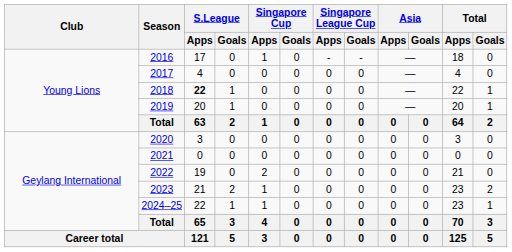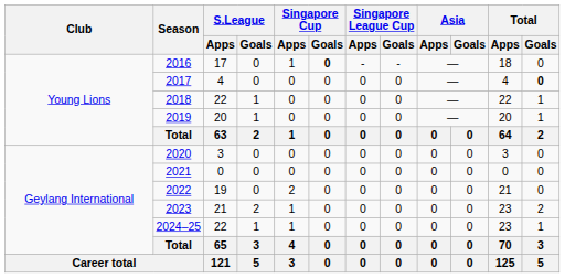2016 | Singapore Cup / Goals: normal -> bold
2017 | Total / Goals: normal -> bold
2018 | S.League / Apps: bold -> normal
